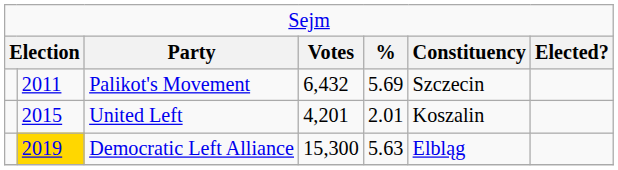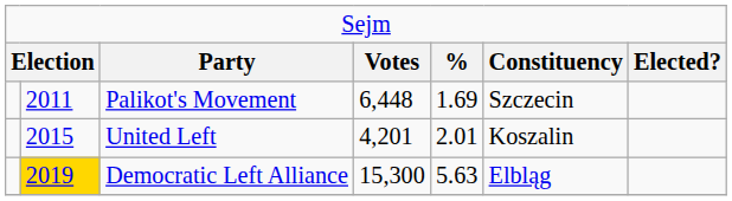Palikot's Movement | column 4: 6,432 -> 6,448
Palikot's Movement | column 5: 5.69 -> 1.69
